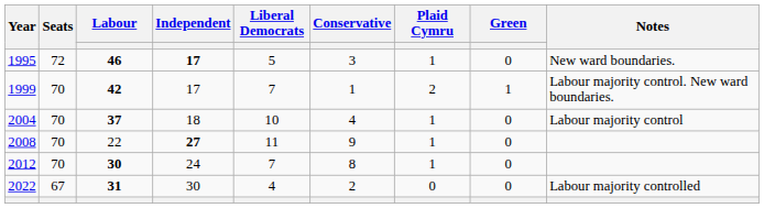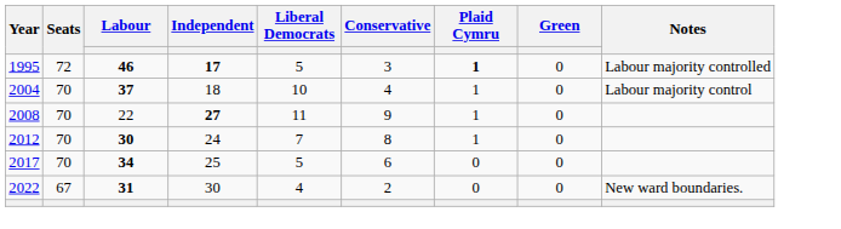1995 | Plaid Cymru: normal -> bold
1995 | Notes: New ward boundaries. -> Labour majority controlled
- row: 1999 | 70 | 42 | 17 | 7 | 1 | 2 | 1 | Labour majority control. New ward boundaries.
+ row: 2017 | 70 | 34 | 25 | 5 | 6 | 0 | 0
2022 | Notes: Labour majority controlled -> New ward boundaries.
